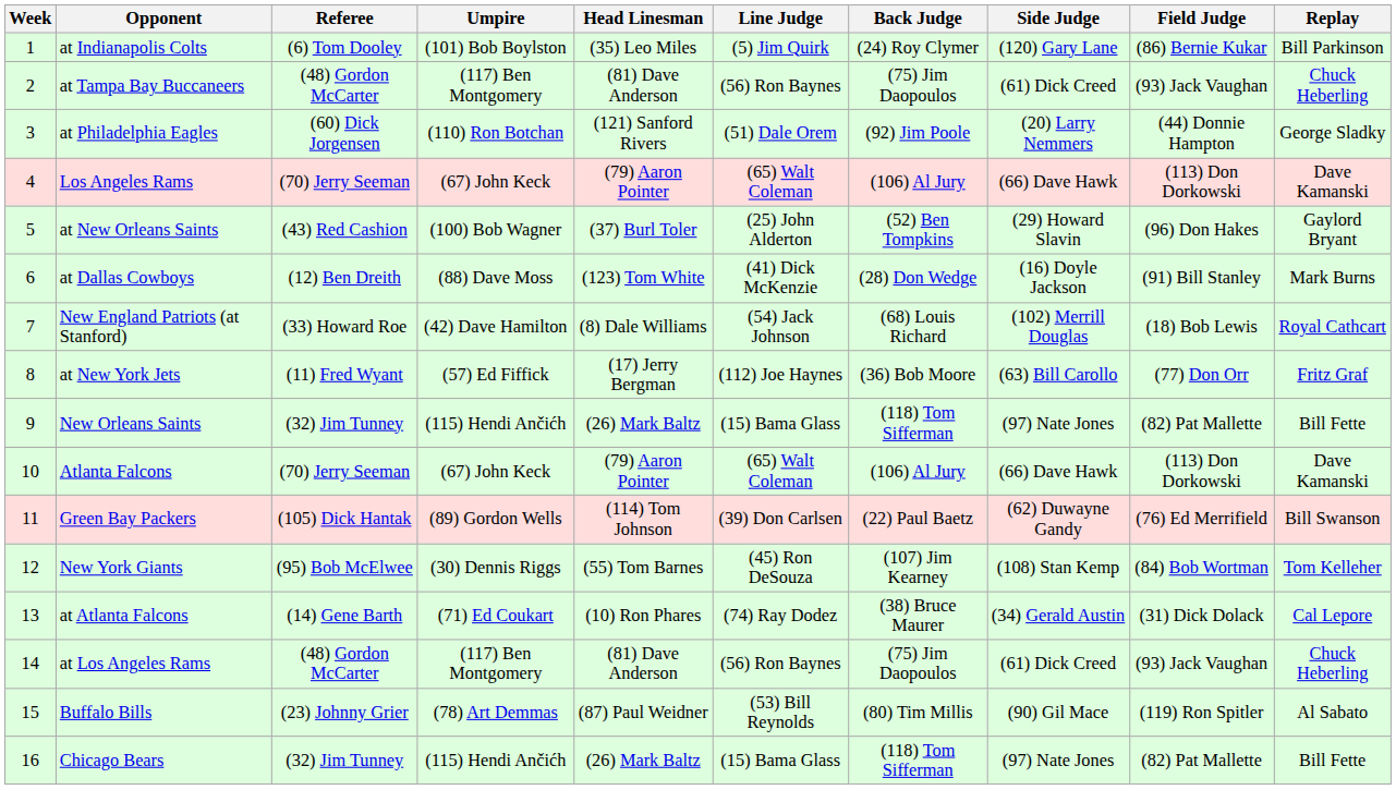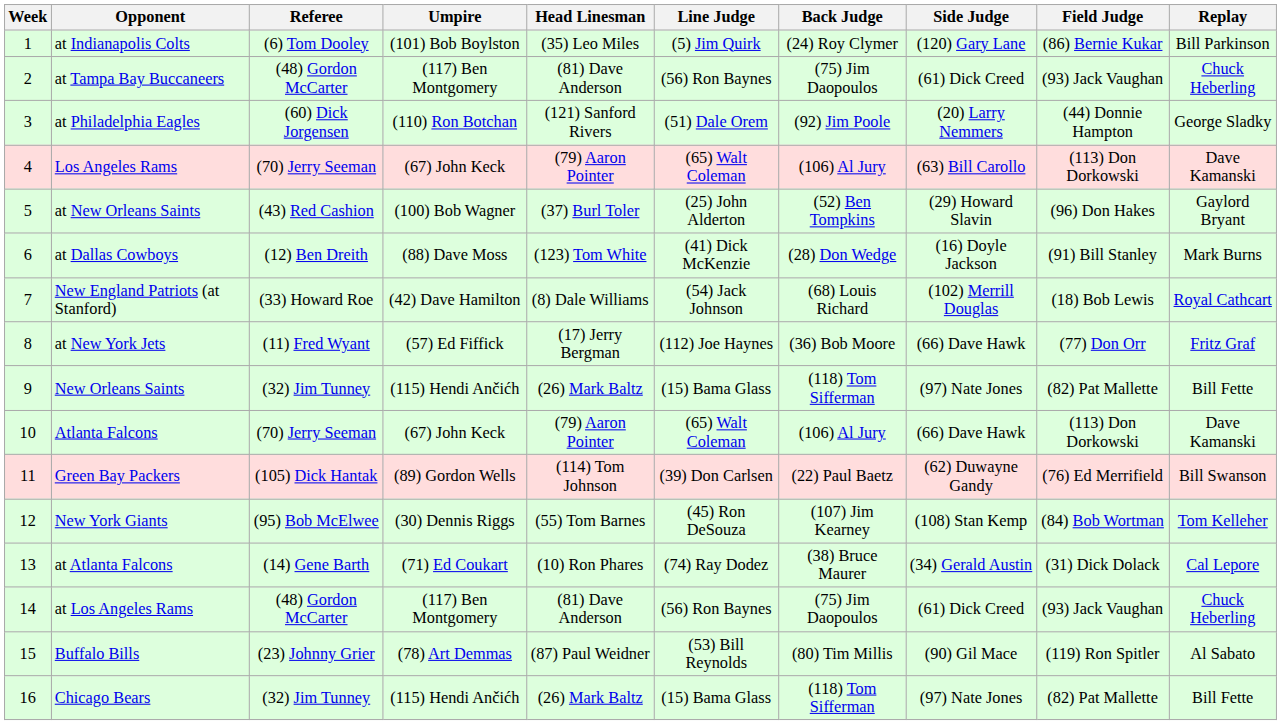Los Angeles Rams | Side Judge: (66) Dave Hawk -> (63) Bill Carollo
at New York Jets | Side Judge: (63) Bill Carollo -> (66) Dave Hawk
